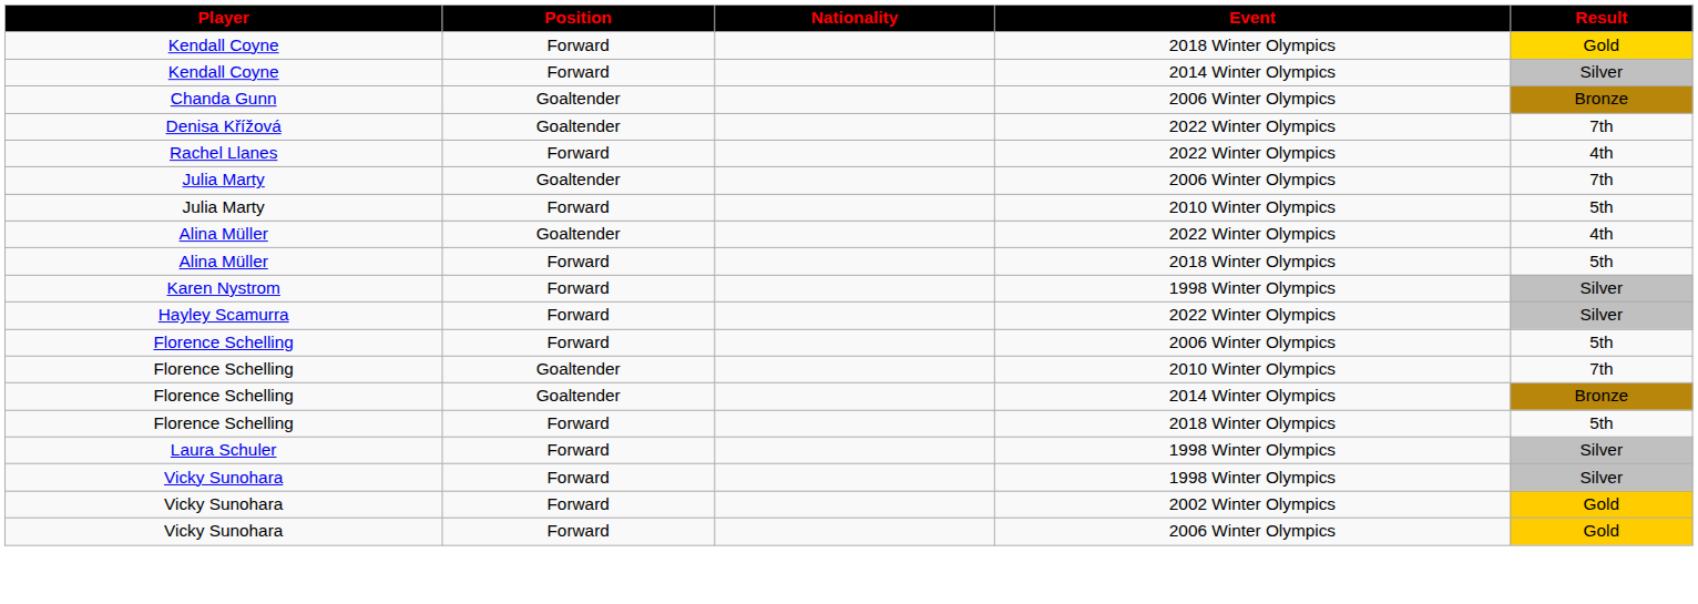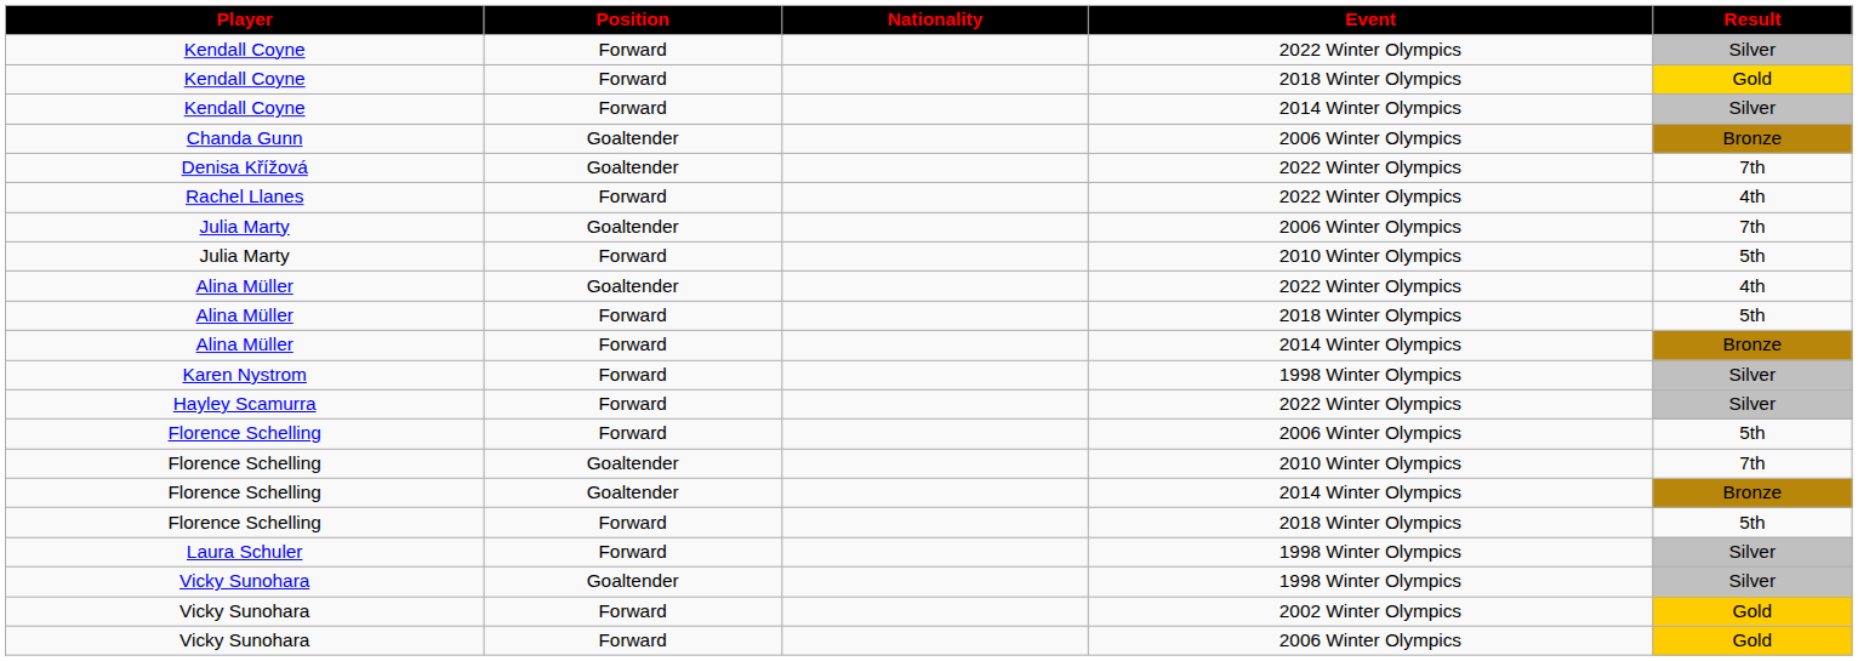+ row: Kendall Coyne | Forward | 2022 Winter Olympics | Silver
+ row: Alina Müller | Forward | 2014 Winter Olympics | Bronze
Vicky Sunohara / 1998 Winter Olympics | Position: Forward -> Goaltender
